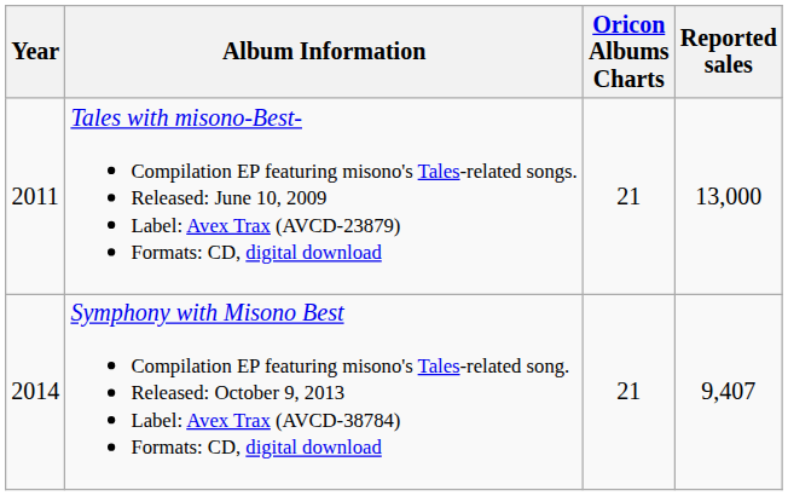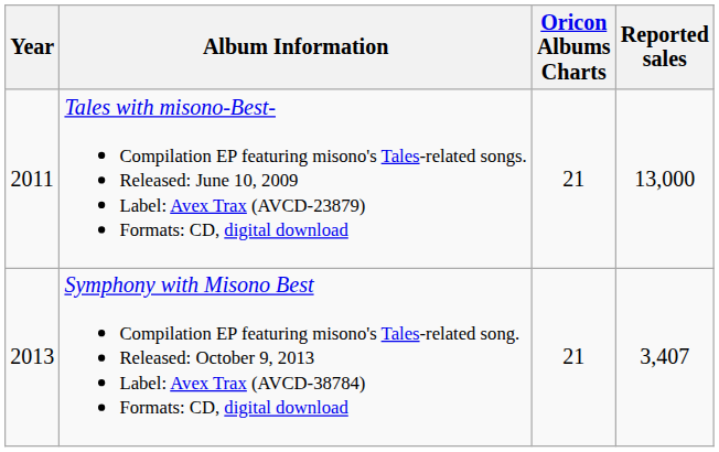row 3 | Year: 2014 -> 2013
row 3 | Reported sales: 9,407 -> 3,407
